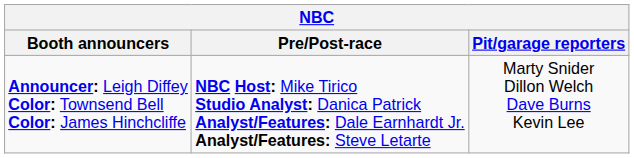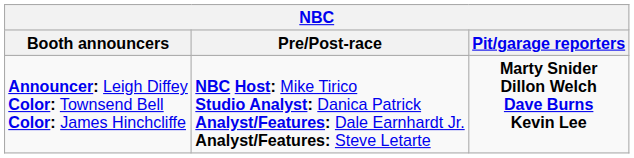row 3 | Pit/garage reporters: normal -> bold
